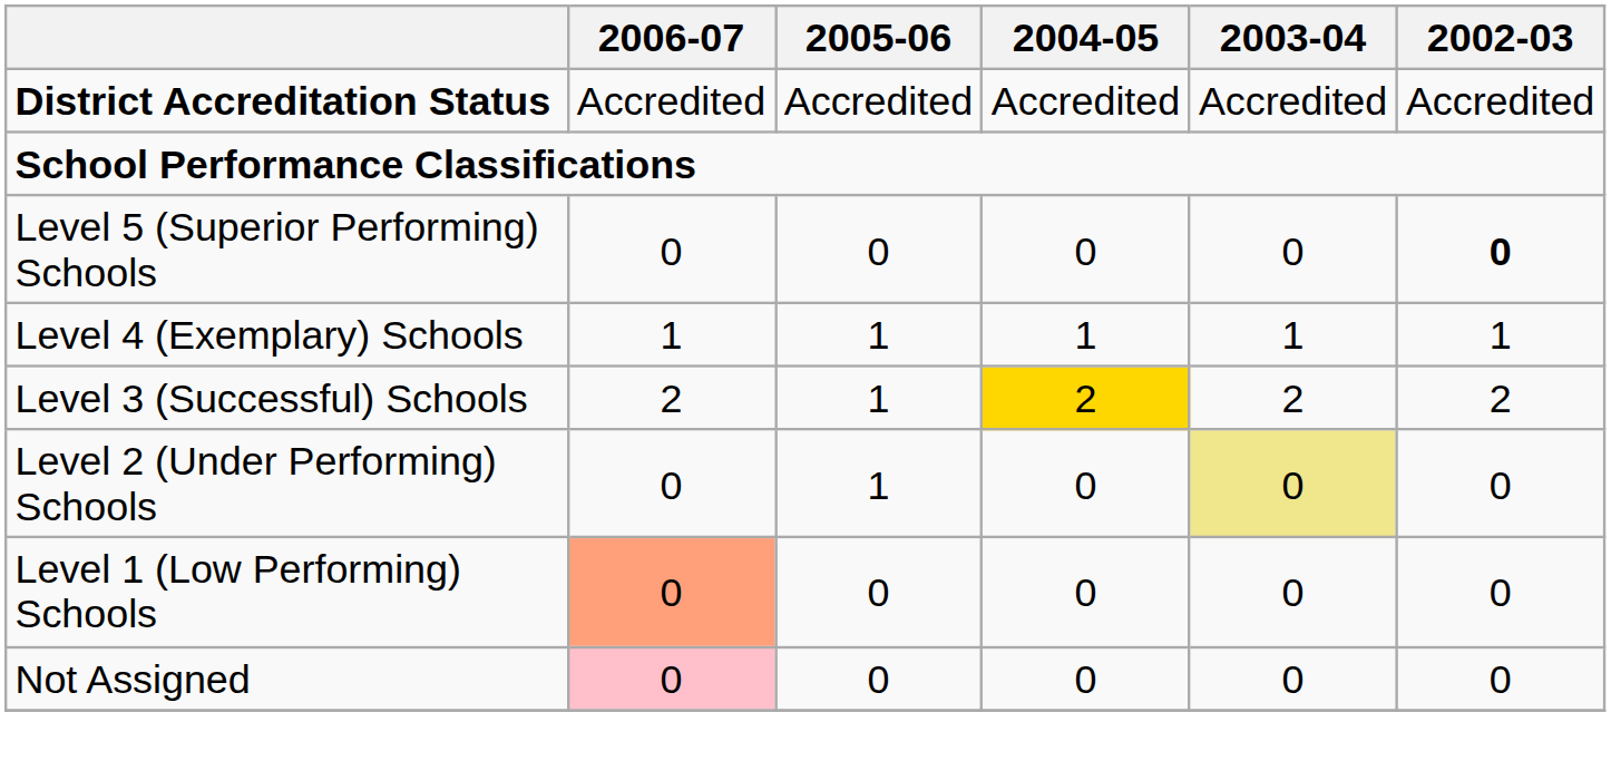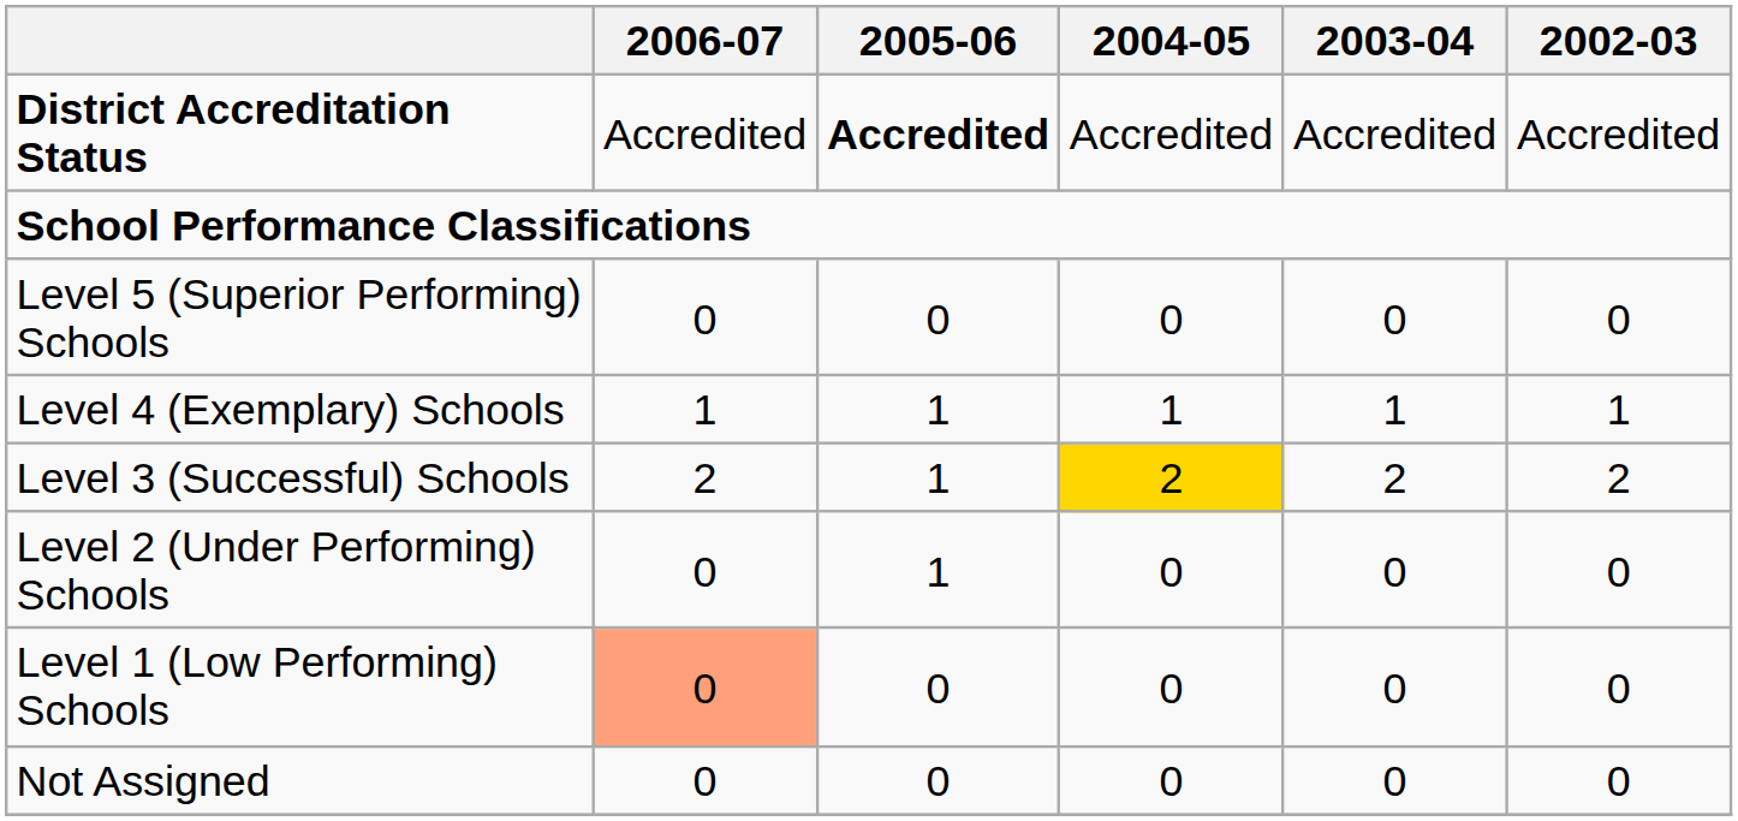District Accreditation Status | 2005-06: normal -> bold
Level 5 (Superior Performing) Schools | 2002-03: bold -> normal
Level 2 (Under Performing) Schools | 2003-04: khaki background -> no background
Not Assigned | 2006-07: pink background -> no background
